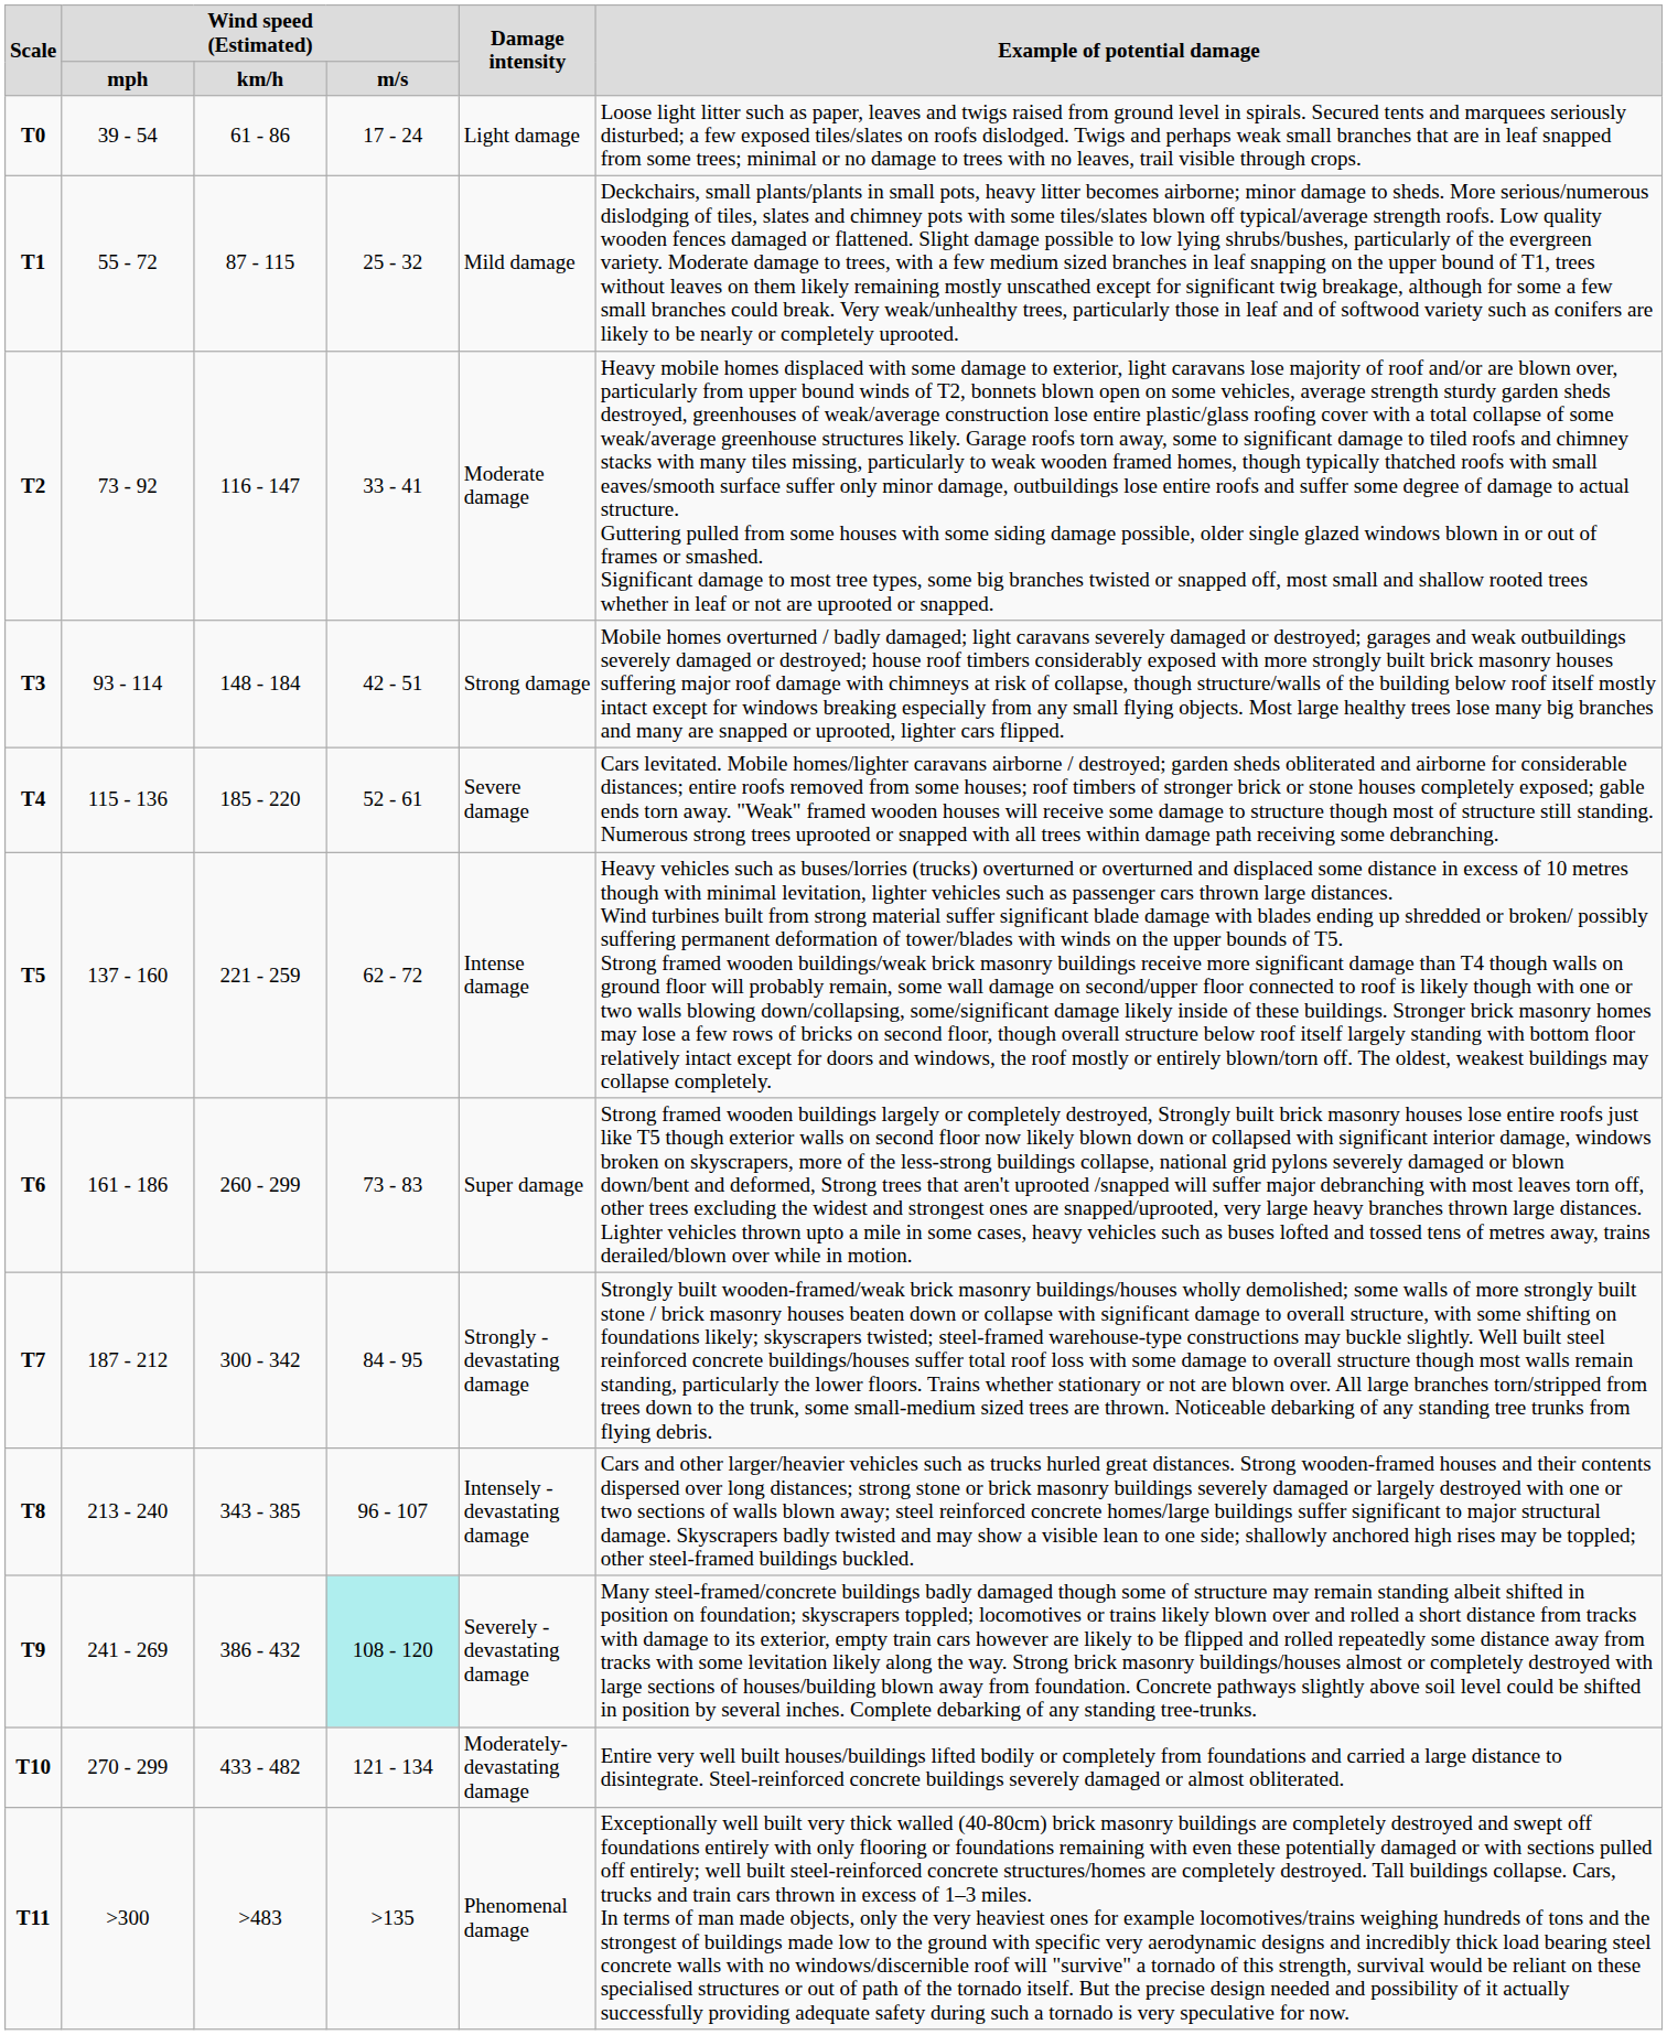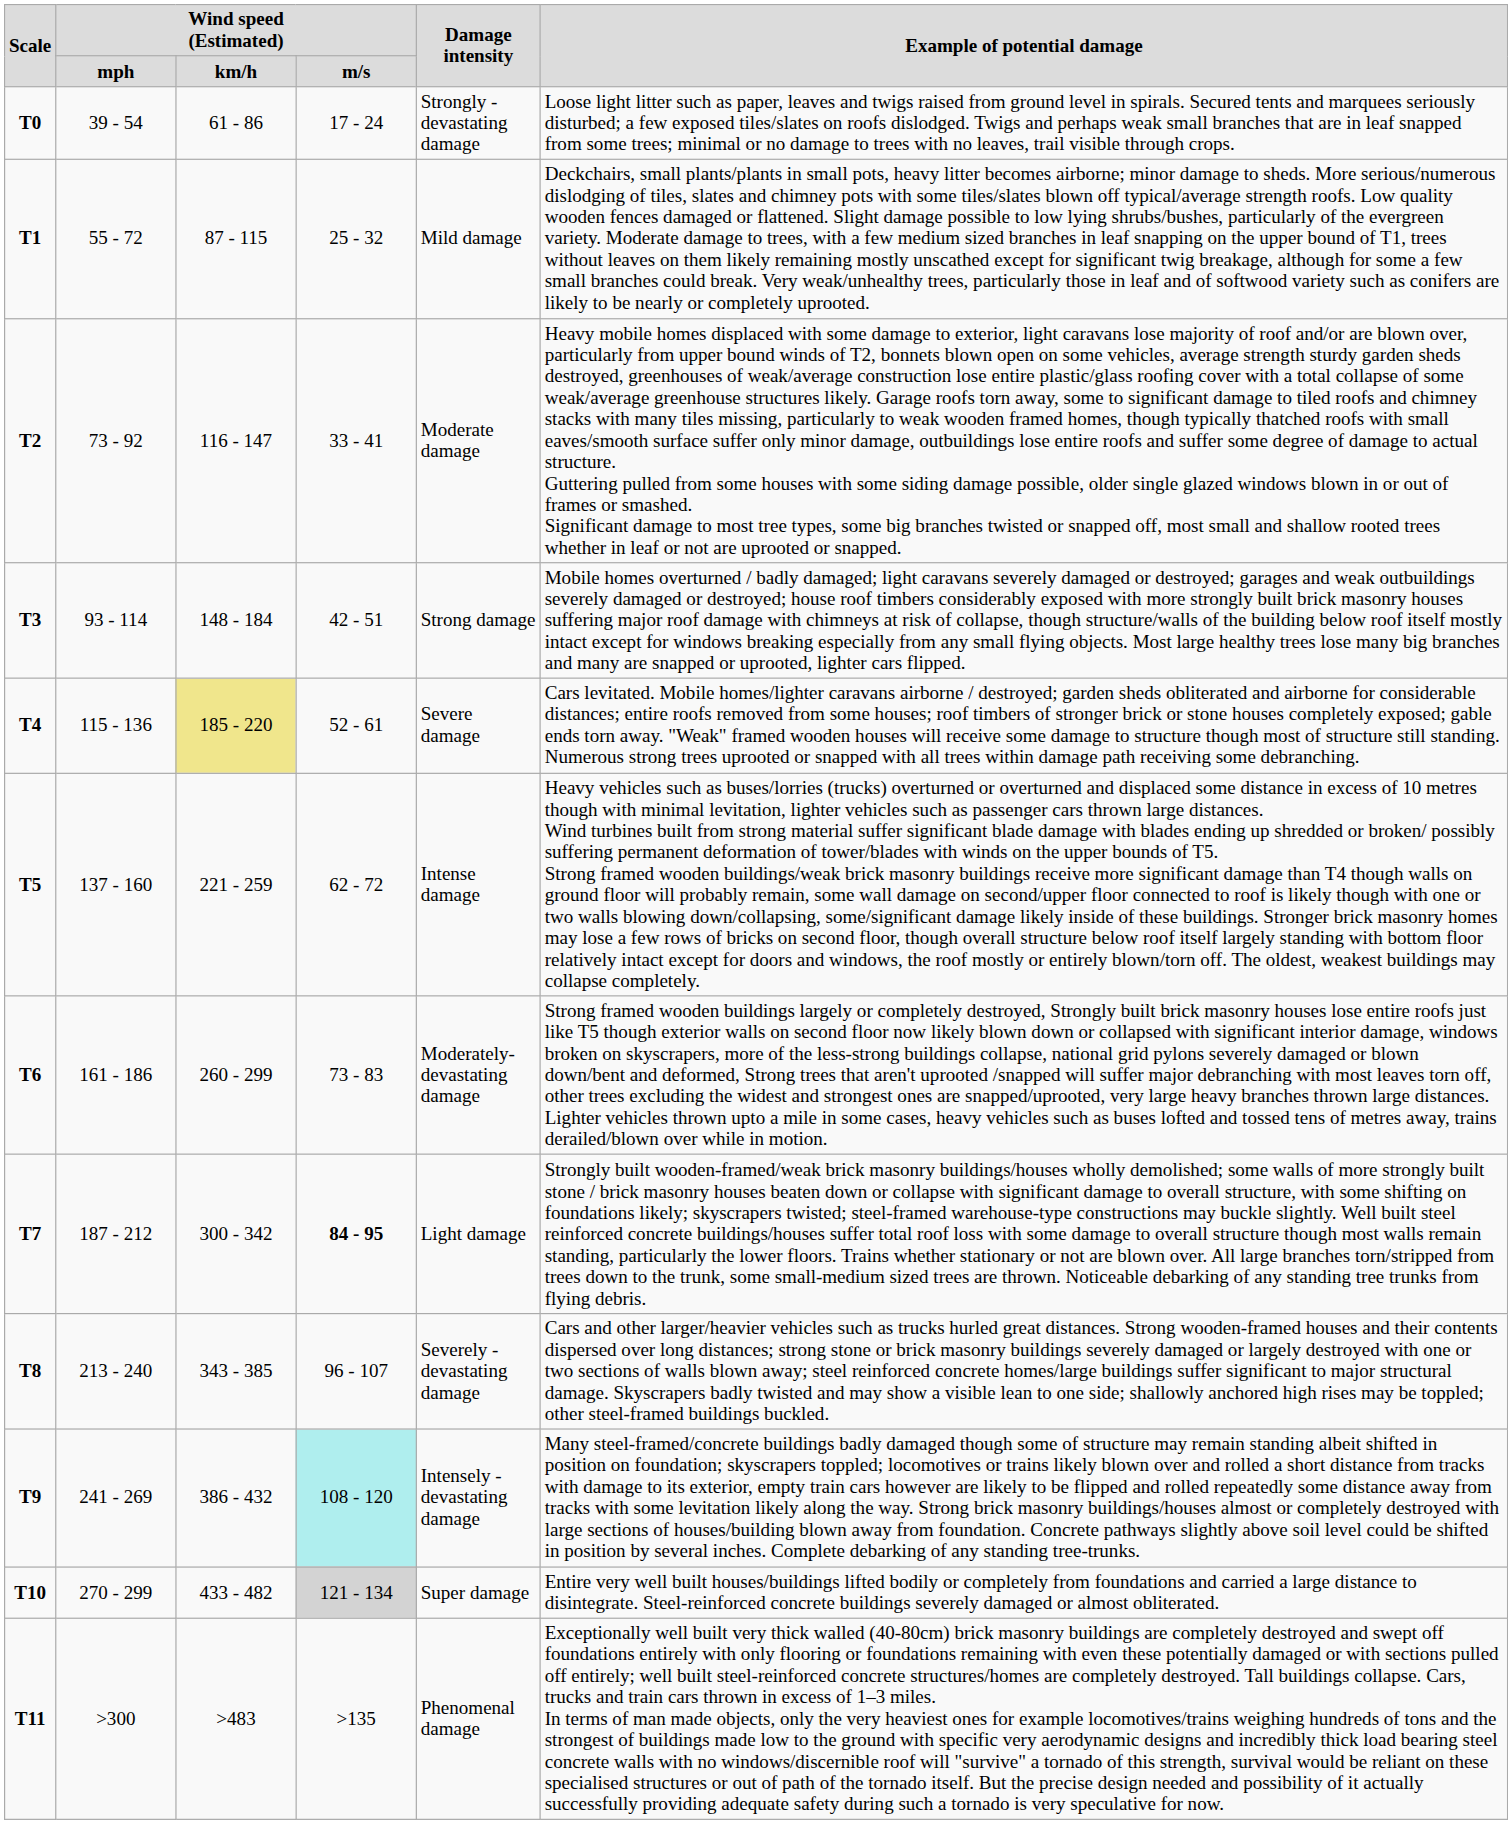T0 | column 5: Light damage -> Strongly - devastating damage
T4 | column 3: no background -> khaki background
T6 | column 5: Super damage -> Moderately-devastating damage
T7 | column 4: normal -> bold
T7 | column 5: Strongly - devastating damage -> Light damage
T8 | column 5: Intensely -devastating damage -> Severely - devastating damage
T9 | column 5: Severely - devastating damage -> Intensely -devastating damage
T10 | column 4: no background -> lightgrey background
T10 | column 5: Moderately-devastating damage -> Super damage
